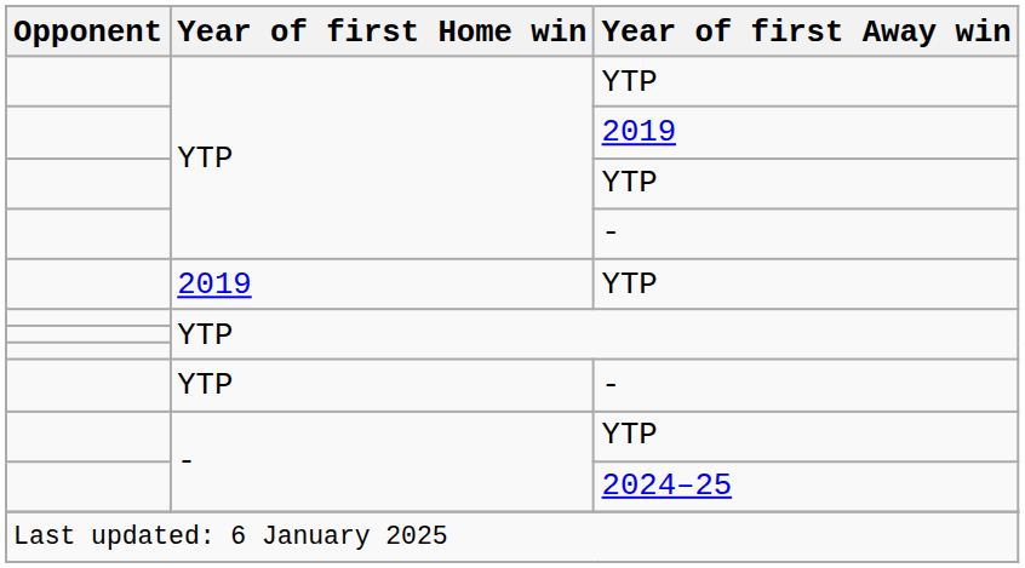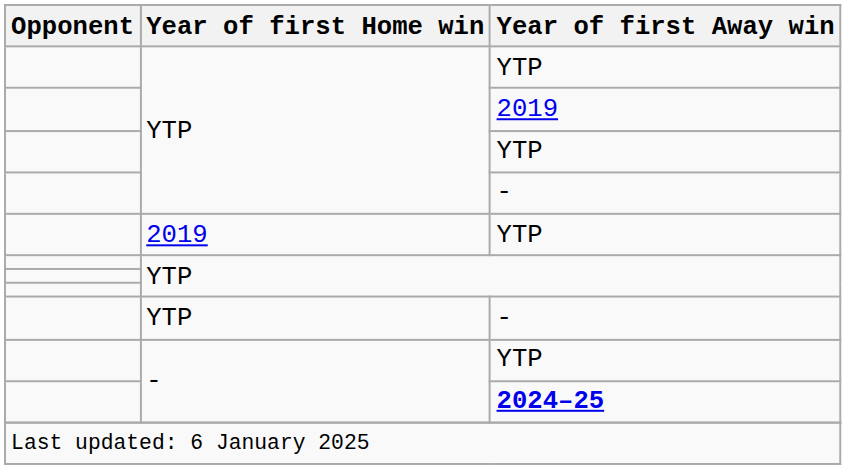2024–25 | Year of first Away win: normal -> bold
